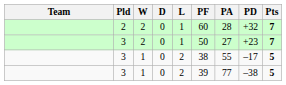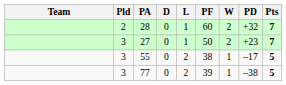columns swapped: W <-> PA
